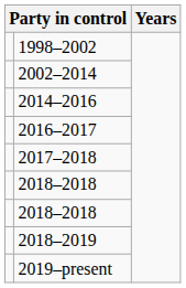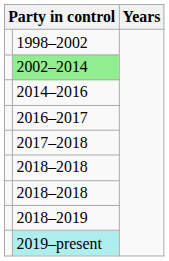2002–2014 | column 2: no background -> lightgreen background
2019–present | column 2: no background -> paleturquoise background
